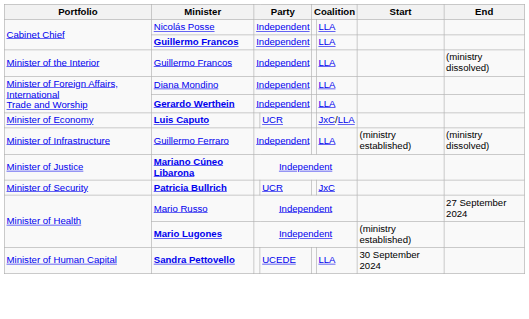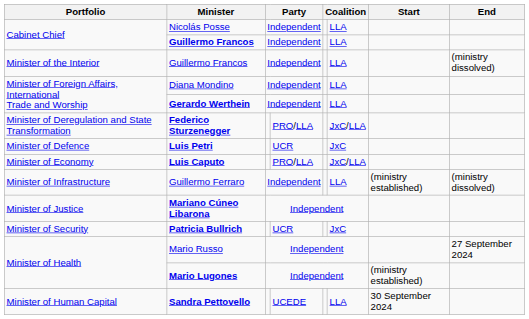+ row: Minister of Deregulation and State Transformation | Federico Sturzenegger | PRO/LLA | JxC/LLA
+ row: Minister of Defence | Luis Petri | UCR | JxC
Luis Caputo | column 4: UCR -> PRO/LLA
